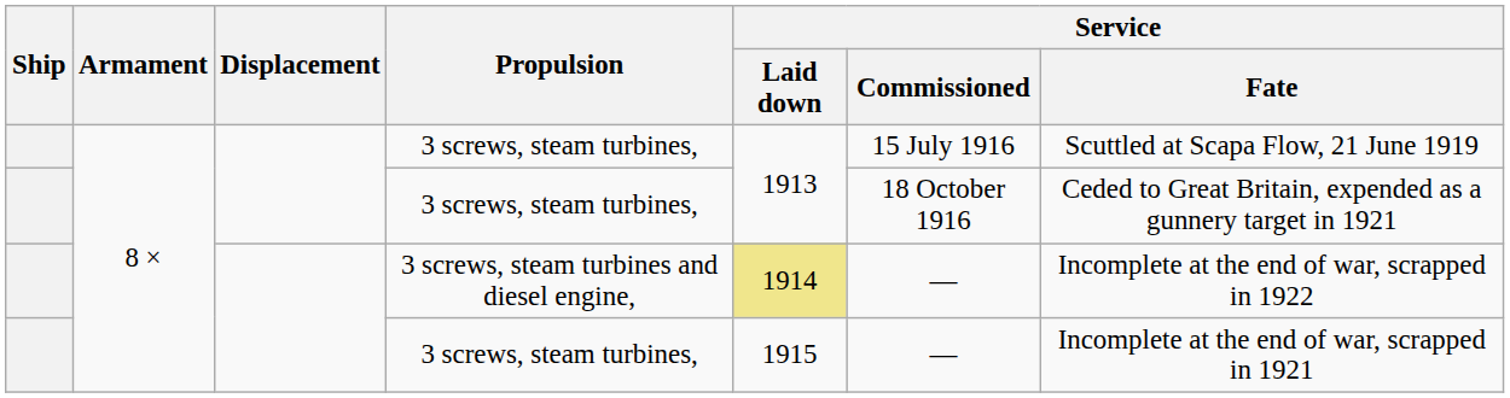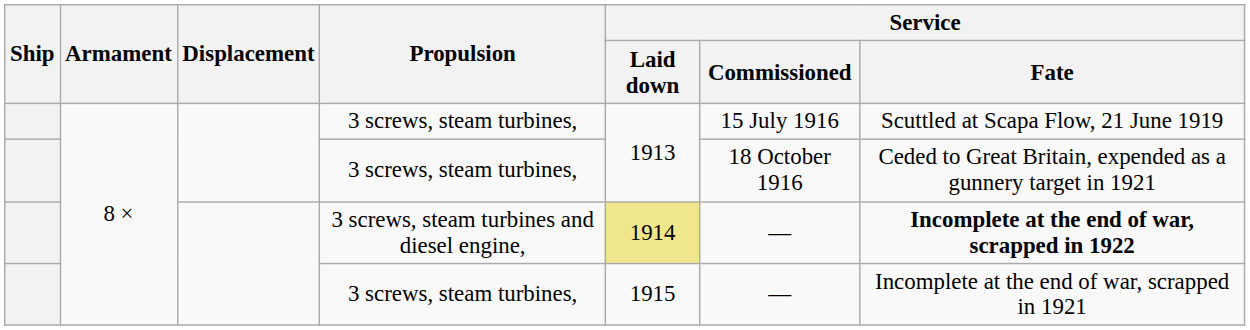3 screws, steam turbines and diesel engine, | Service / Fate: normal -> bold
